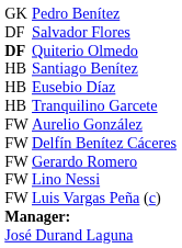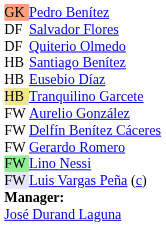Pedro Benítez | column 1: no background -> lightsalmon background
Quiterio Olmedo | column 1: bold -> normal
Tranquilino Garcete | column 1: no background -> khaki background
Lino Nessi | column 1: no background -> lightgreen background
Luis Vargas Peña (c) | column 1: no background -> lavender background
